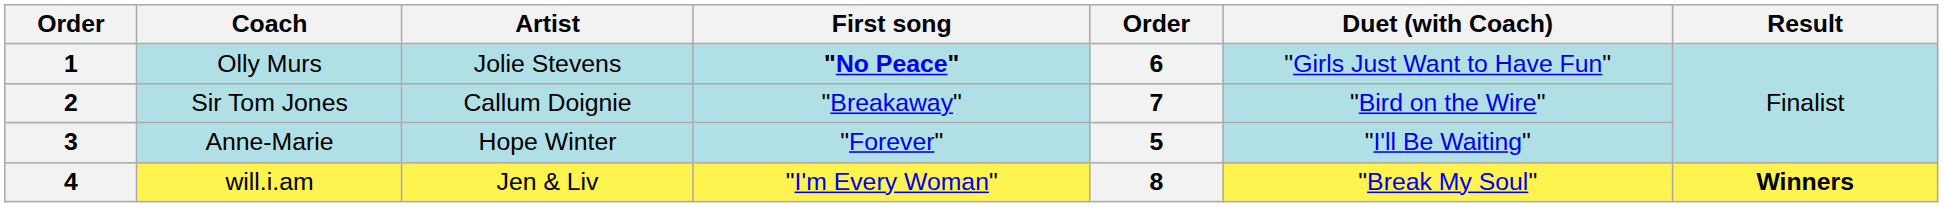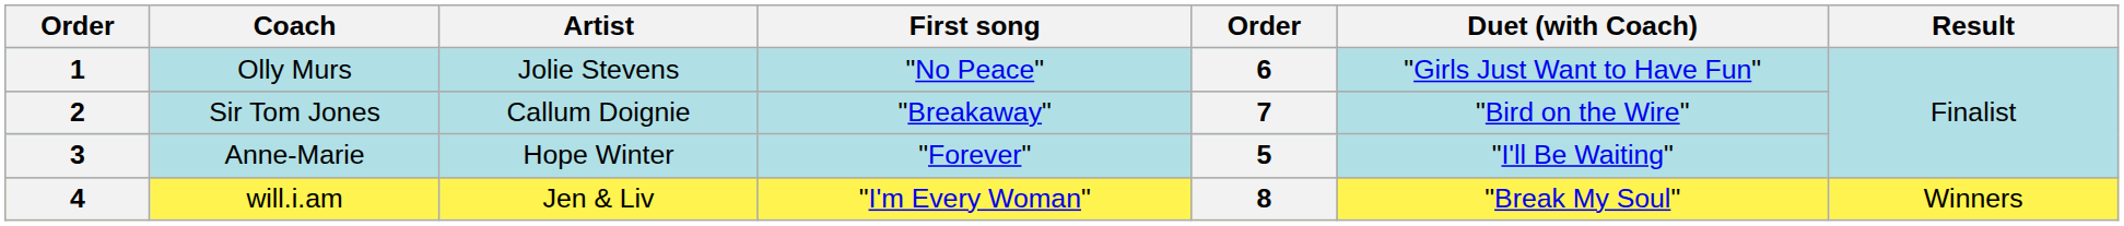1 | First song: bold -> normal
4 | Result: bold -> normal
